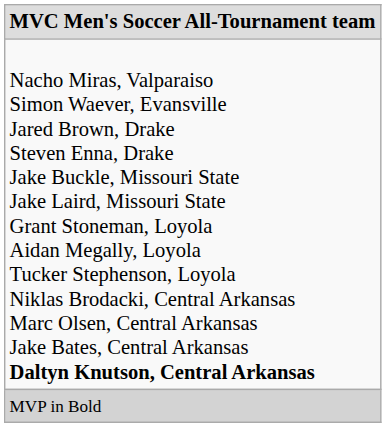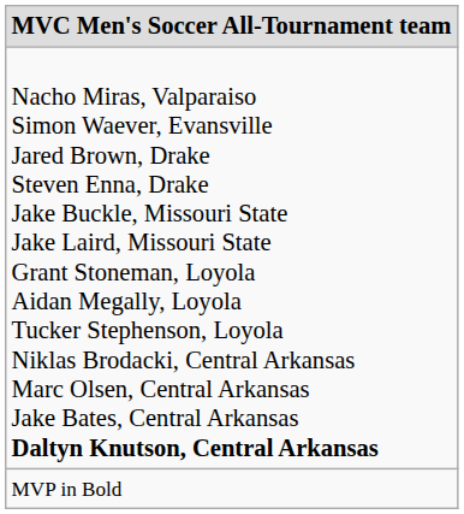MVP in Bold | column 1: lightgrey background -> no background
